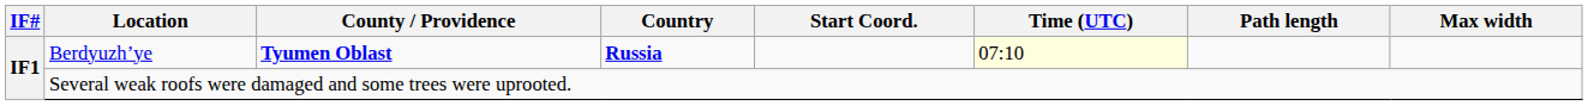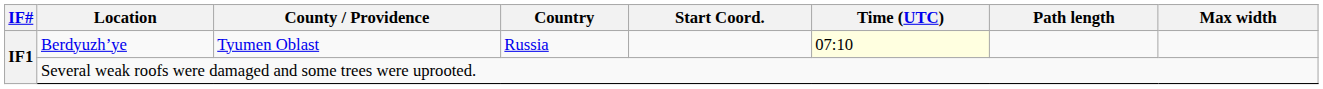Berdyuzh’ye | County / Providence: bold -> normal
Berdyuzh’ye | Country: bold -> normal
